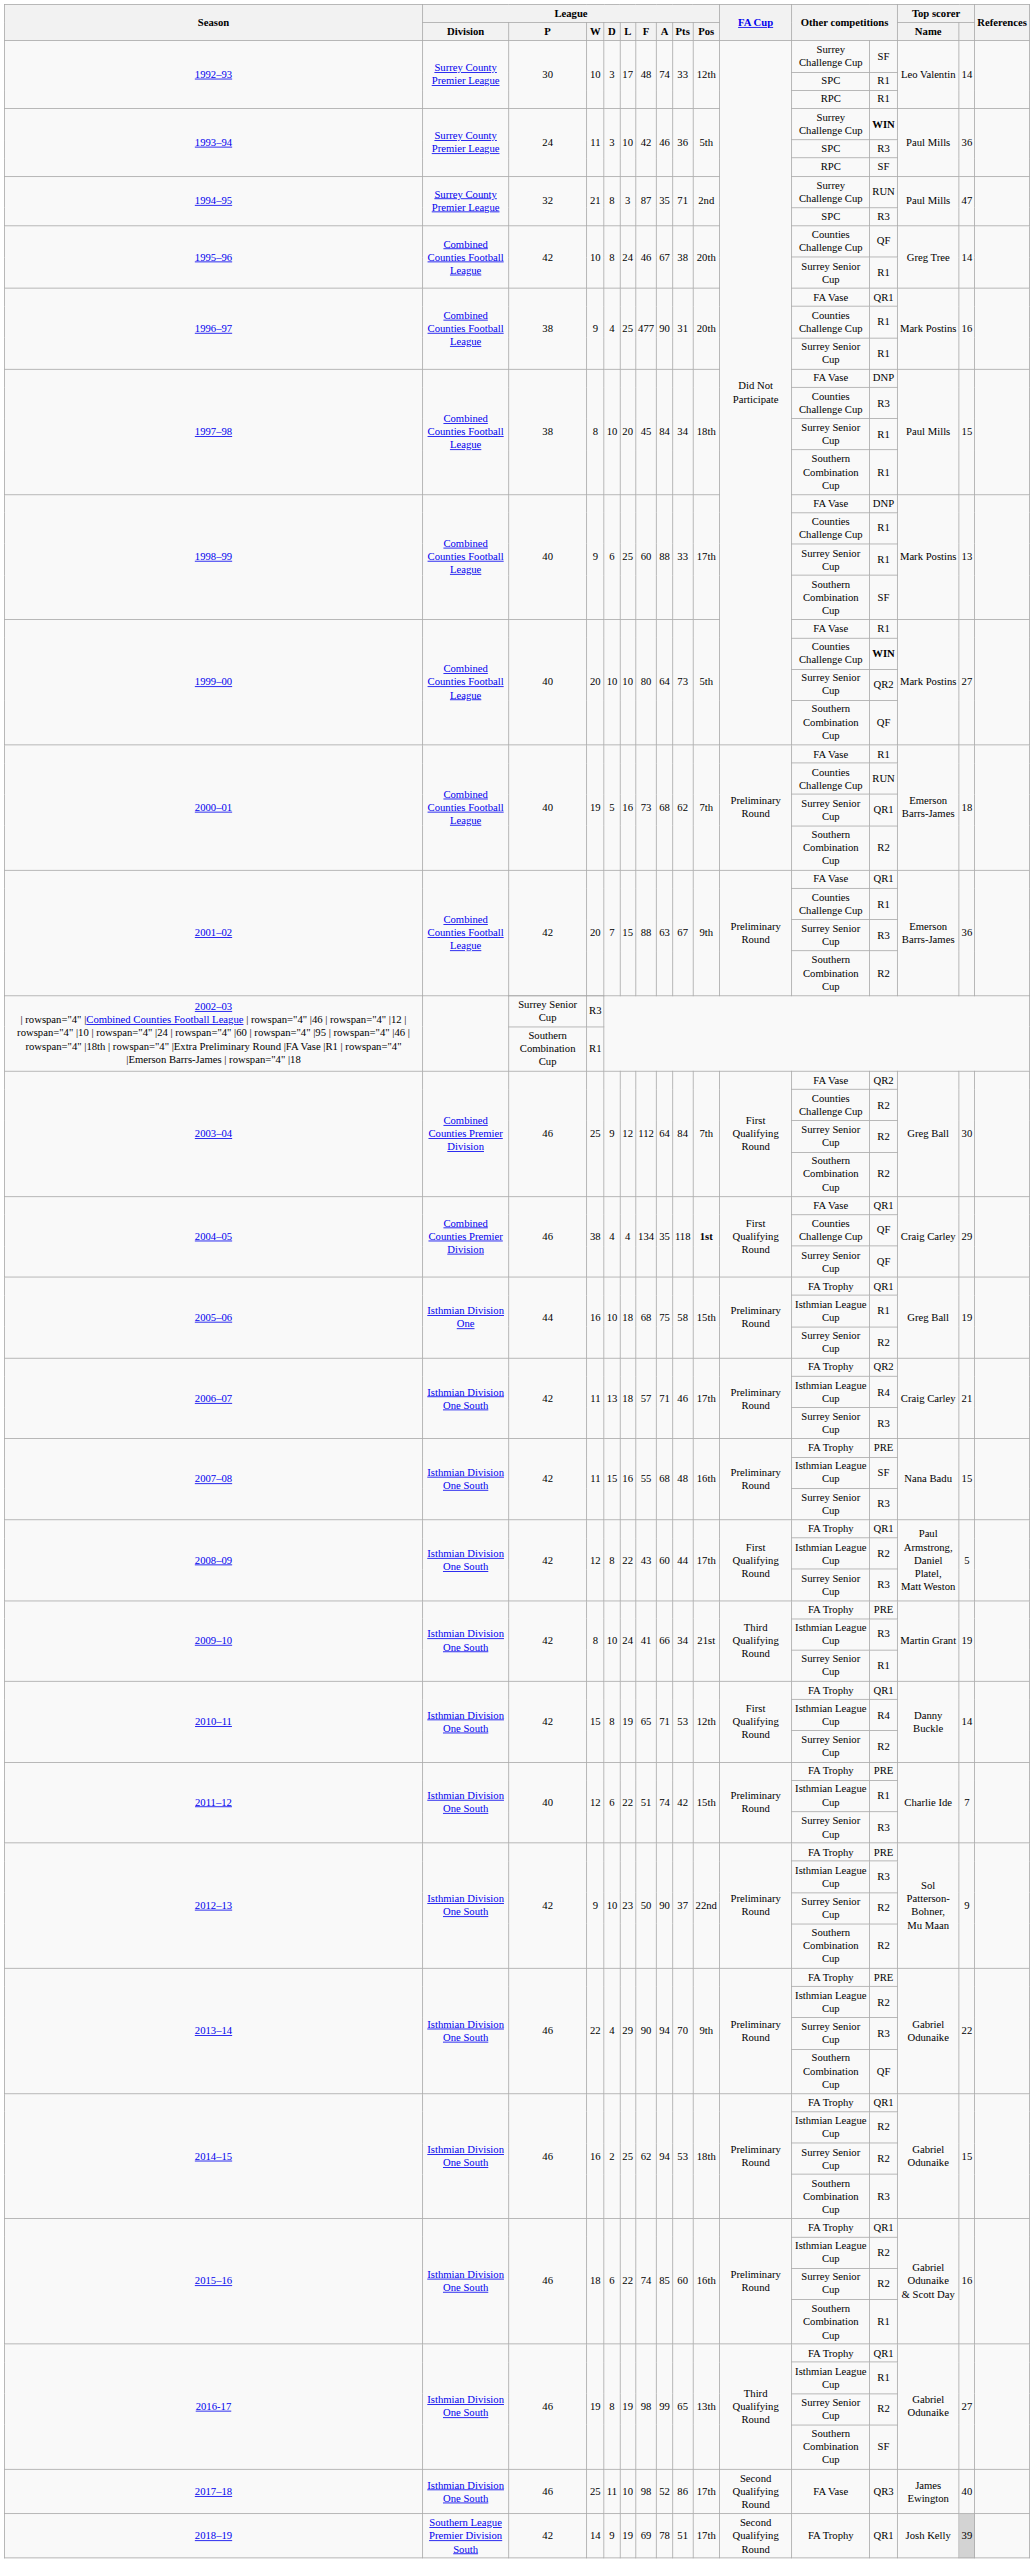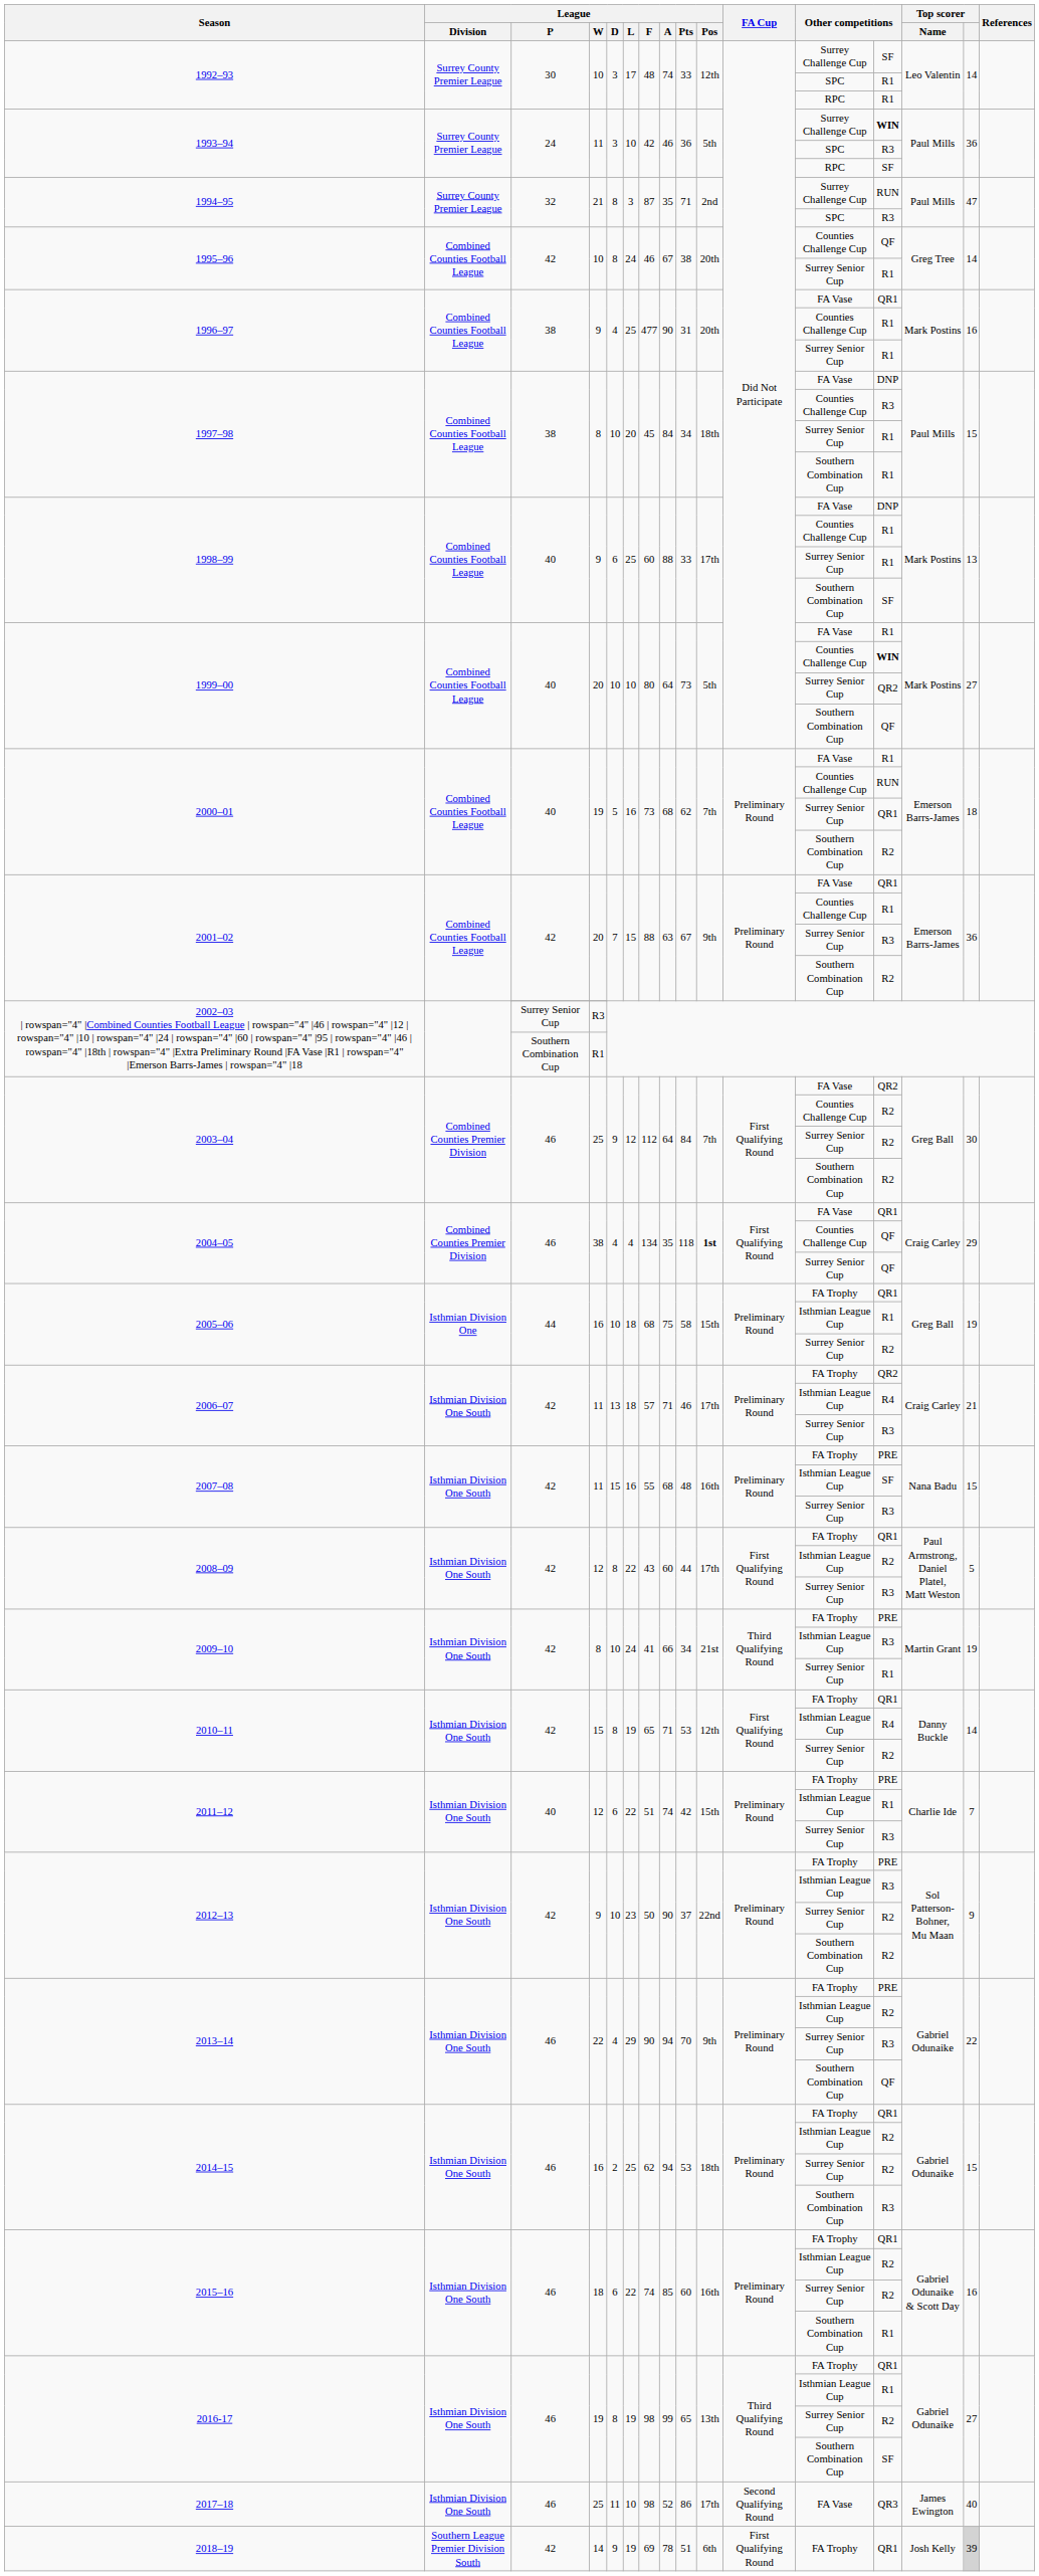2018–19 | League / Pos: 17th -> 6th
2018–19 | FA Cup: Second Qualifying Round -> First Qualifying Round
